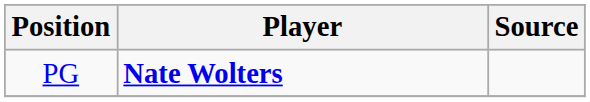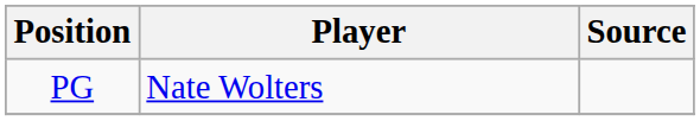PG | Player: bold -> normal
